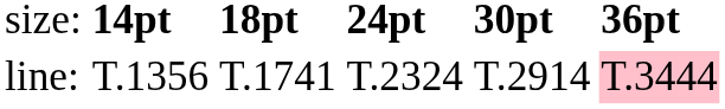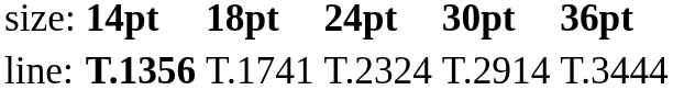line: | column 2: normal -> bold
line: | column 6: pink background -> no background
